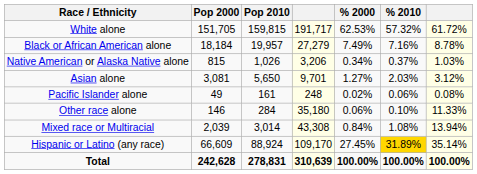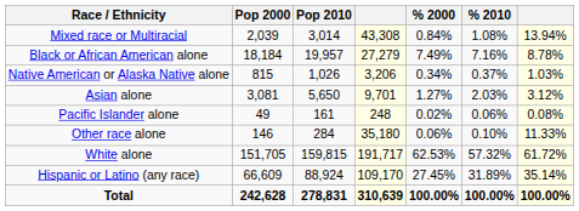rows swapped: White alone <-> Mixed race or Multiracial
Hispanic or Latino (any race) | % 2010: gold background -> no background
